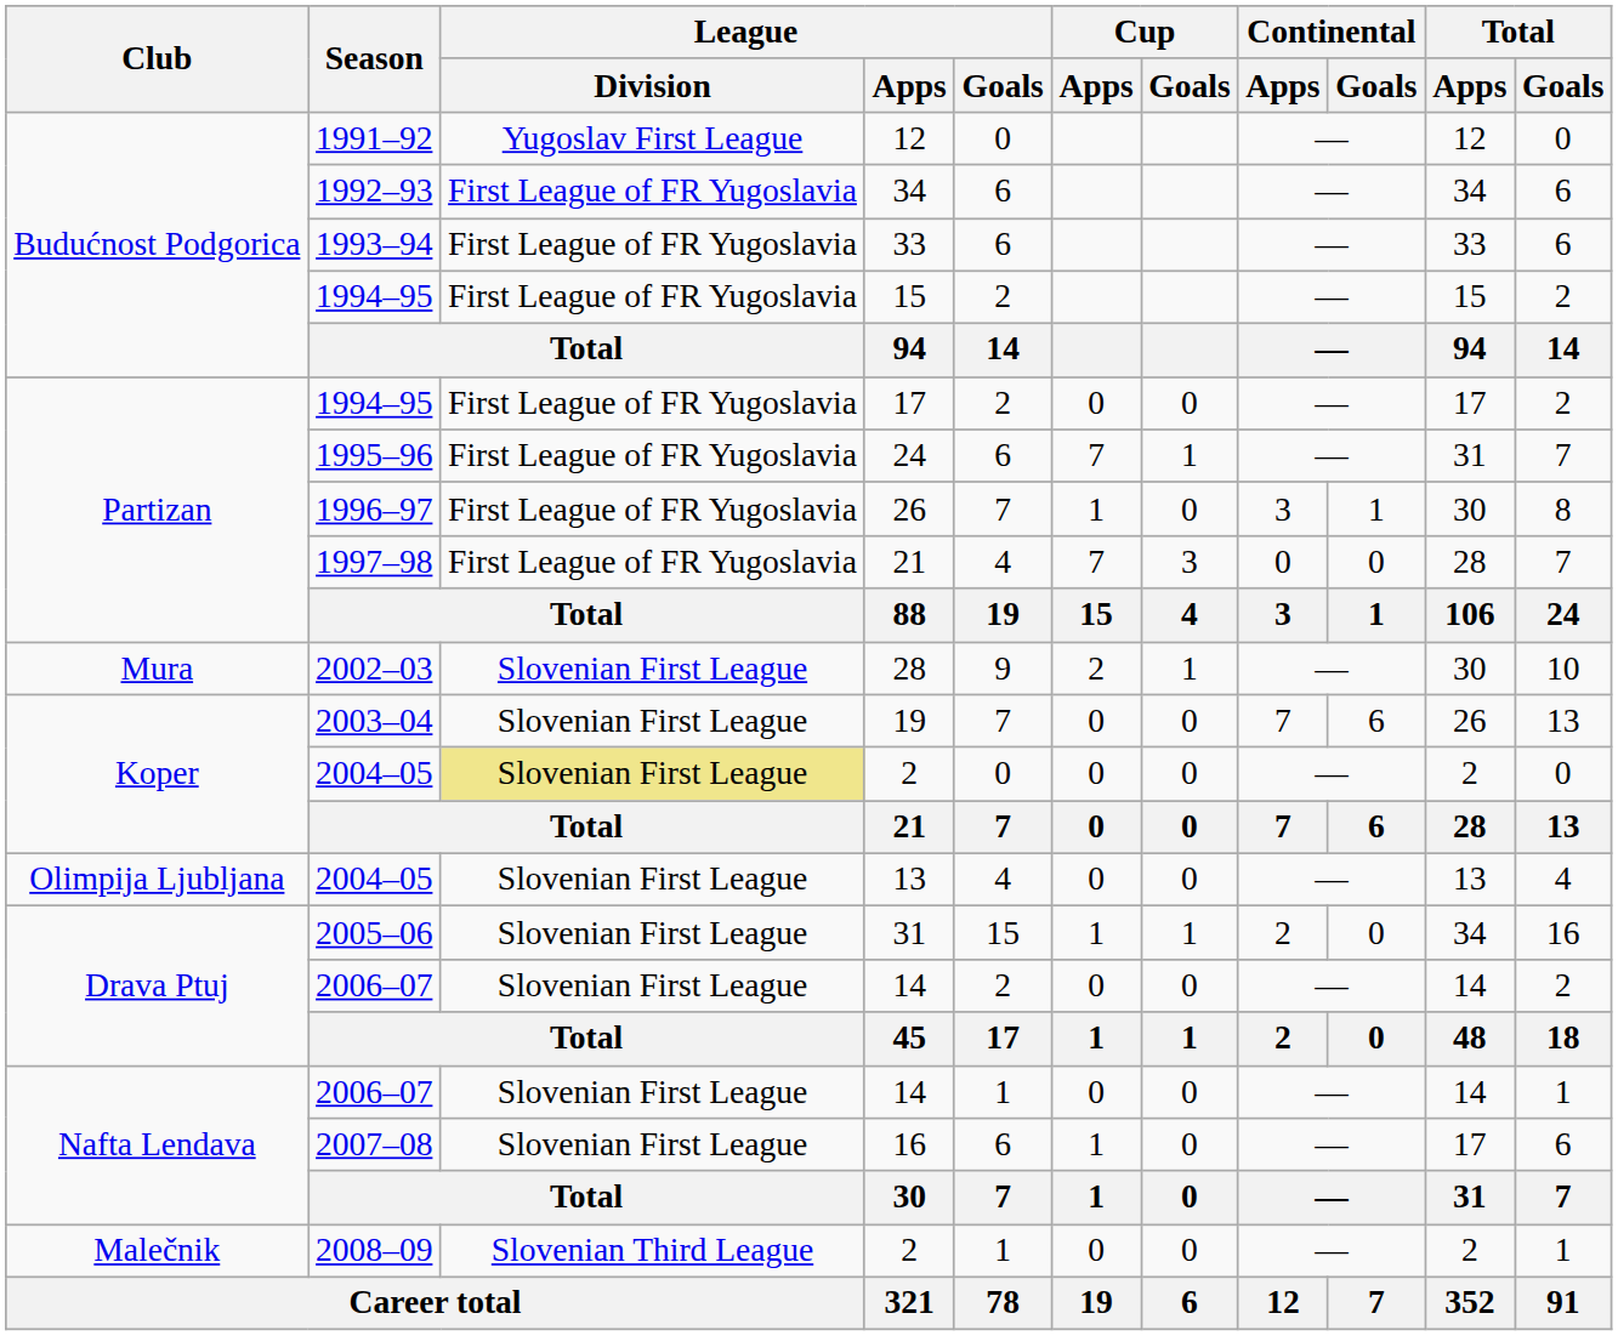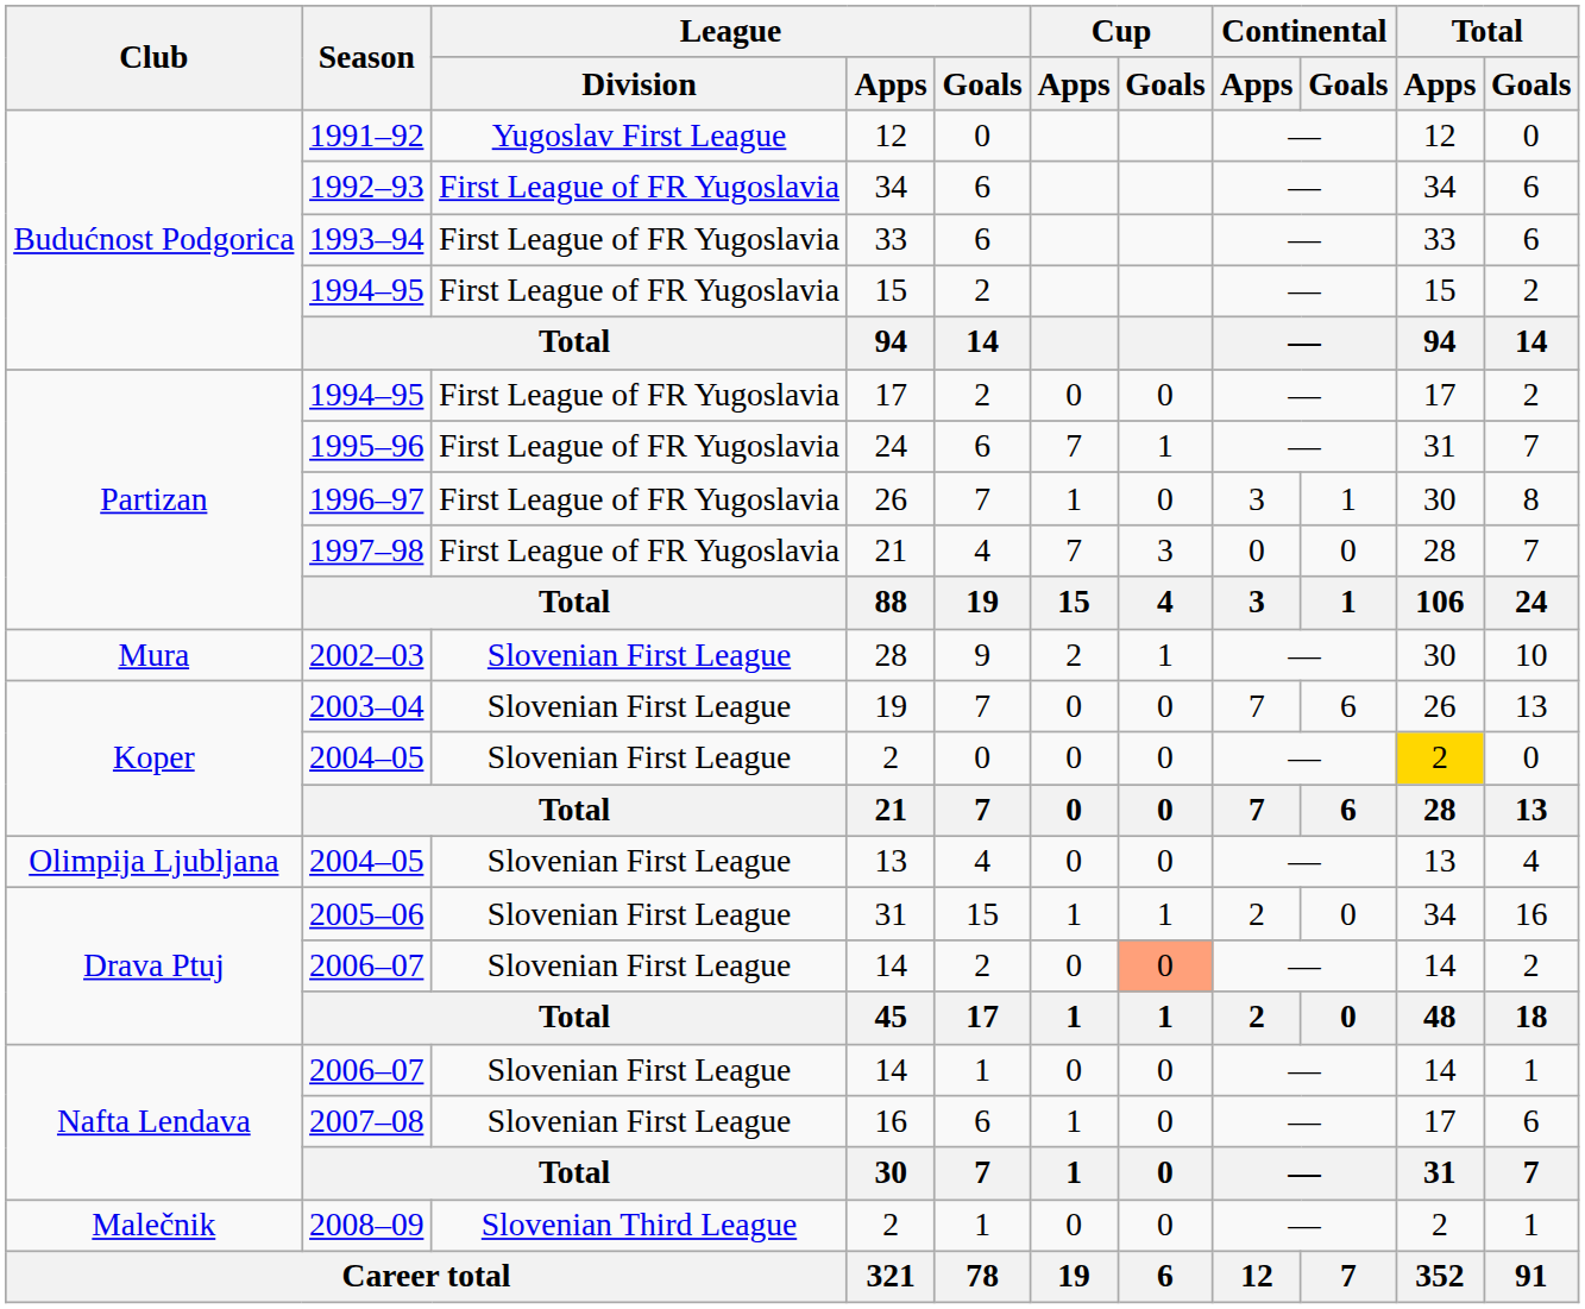Koper / 2 | League / Division: khaki background -> no background
Koper / 2 | Total / Apps: no background -> gold background
Drava Ptuj / 14 | Cup / Goals: no background -> lightsalmon background
